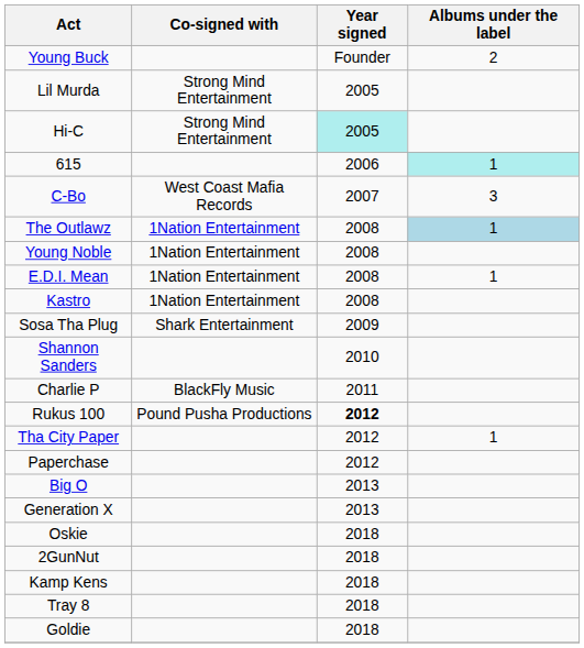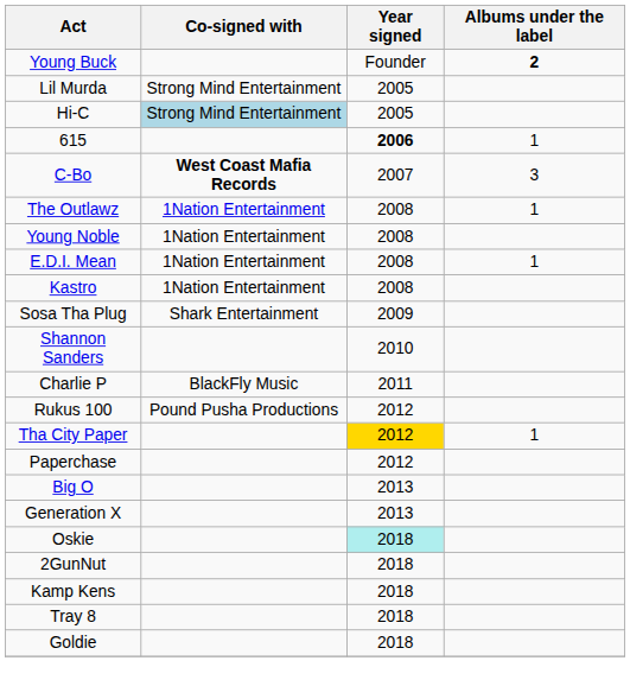Young Buck | Albums under the label: normal -> bold
Hi-C | Co-signed with: no background -> lightblue background
Hi-C | Year signed: paleturquoise background -> no background
615 | Year signed: normal -> bold
615 | Albums under the label: paleturquoise background -> no background
C-Bo | Co-signed with: normal -> bold
The Outlawz | Albums under the label: lightblue background -> no background
Rukus 100 | Year signed: bold -> normal
Tha City Paper | Year signed: no background -> gold background
Oskie | Year signed: no background -> paleturquoise background
